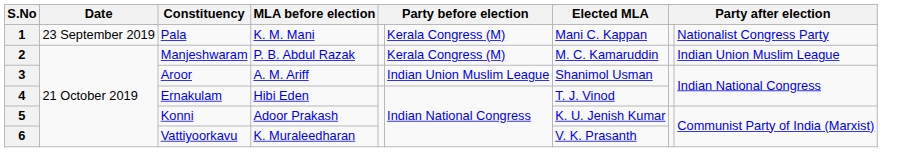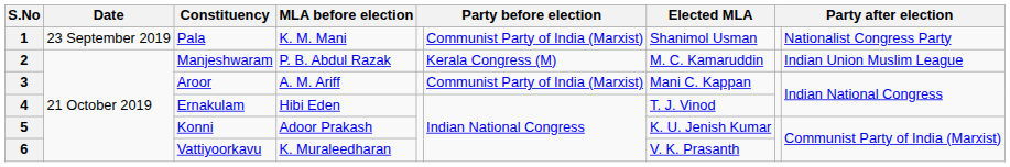1 | column 6: Kerala Congress (M) -> Communist Party of India (Marxist)
1 | Elected MLA: Mani C. Kappan -> Shanimol Usman
3 | column 6: Indian Union Muslim League -> Communist Party of India (Marxist)
3 | Elected MLA: Shanimol Usman -> Mani C. Kappan
